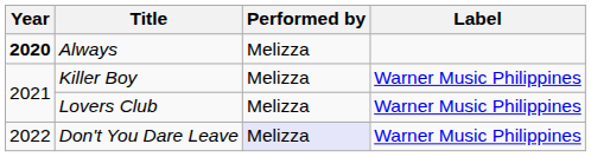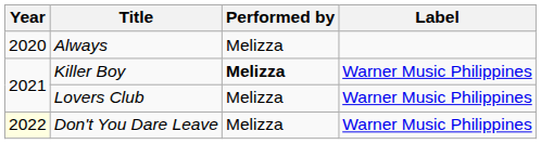Always | Year: bold -> normal
Killer Boy | Performed by: normal -> bold
Don't You Dare Leave | Year: no background -> lightyellow background
Don't You Dare Leave | Performed by: lavender background -> no background
